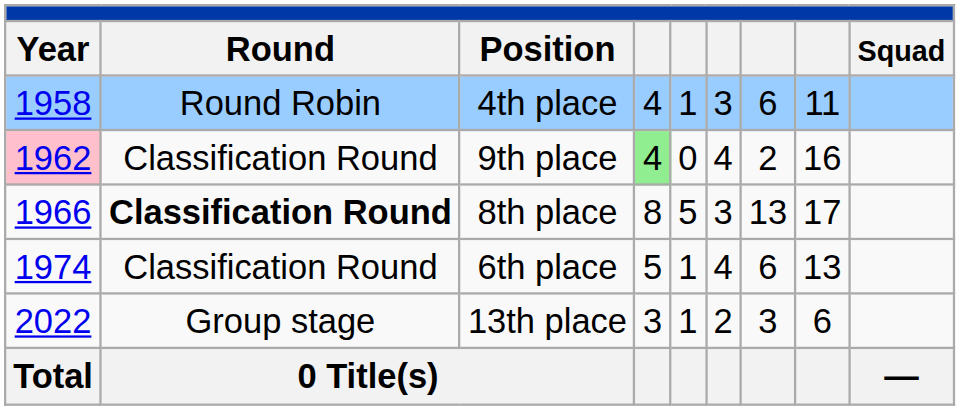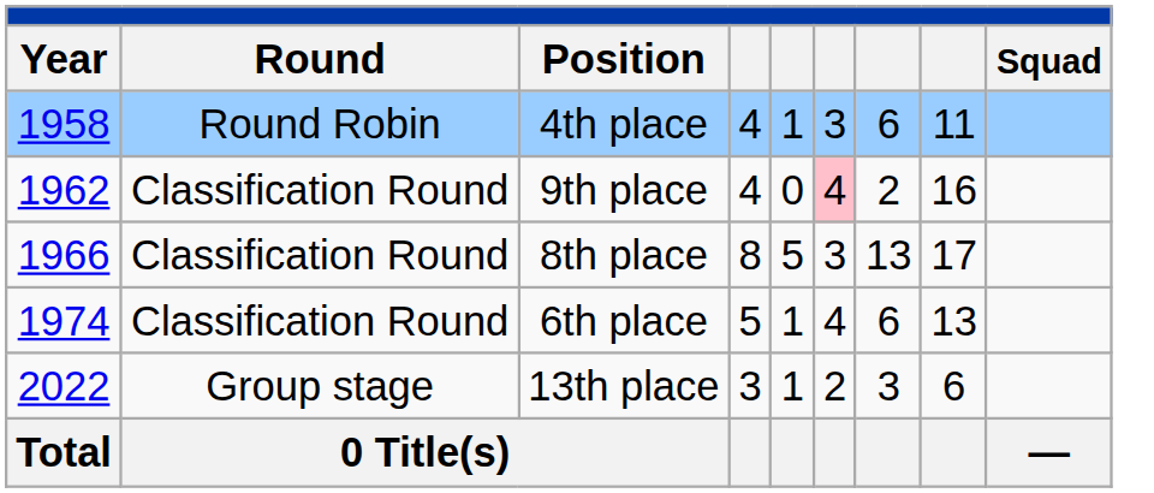9th place | Year: pink background -> no background
9th place | column 4: lightgreen background -> no background
9th place | column 6: no background -> pink background
8th place | Round: bold -> normal
